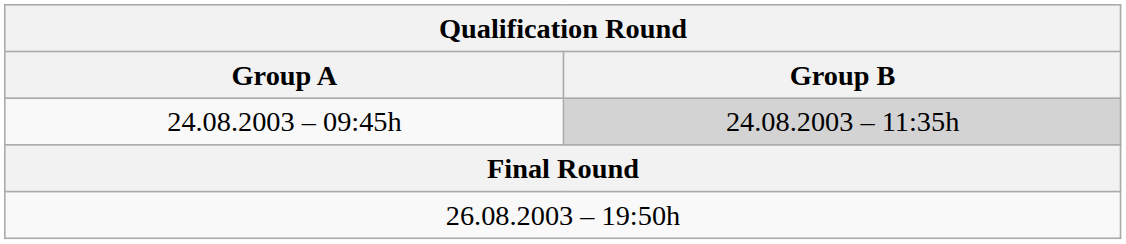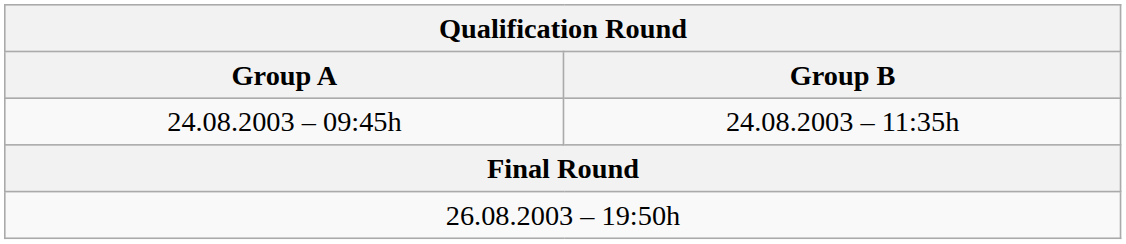24.08.2003 – 09:45h | Group B: lightgrey background -> no background
